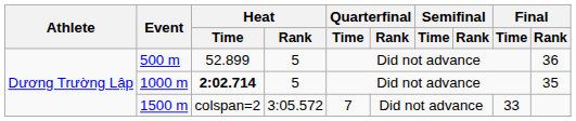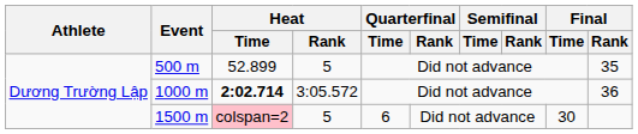500 m | Final / Rank: 36 -> 35
1000 m | Heat / Rank: 5 -> 3:05.572
1000 m | Final / Rank: 35 -> 36
1500 m | Heat / Time: no background -> pink background
1500 m | Heat / Rank: 3:05.572 -> 5
1500 m | Quarterfinal / Time: 7 -> 6
1500 m | Final / Time: 33 -> 30
